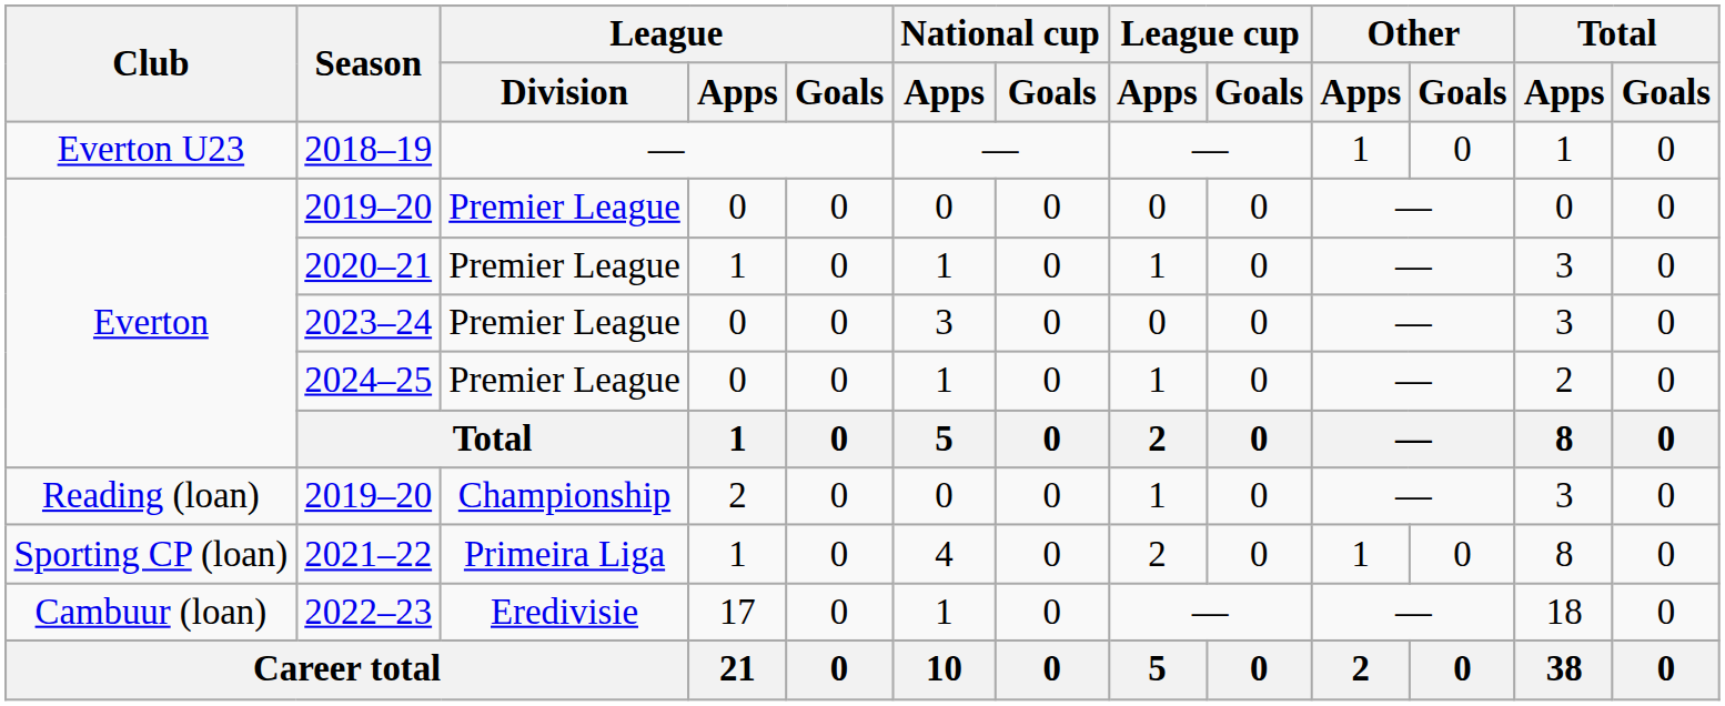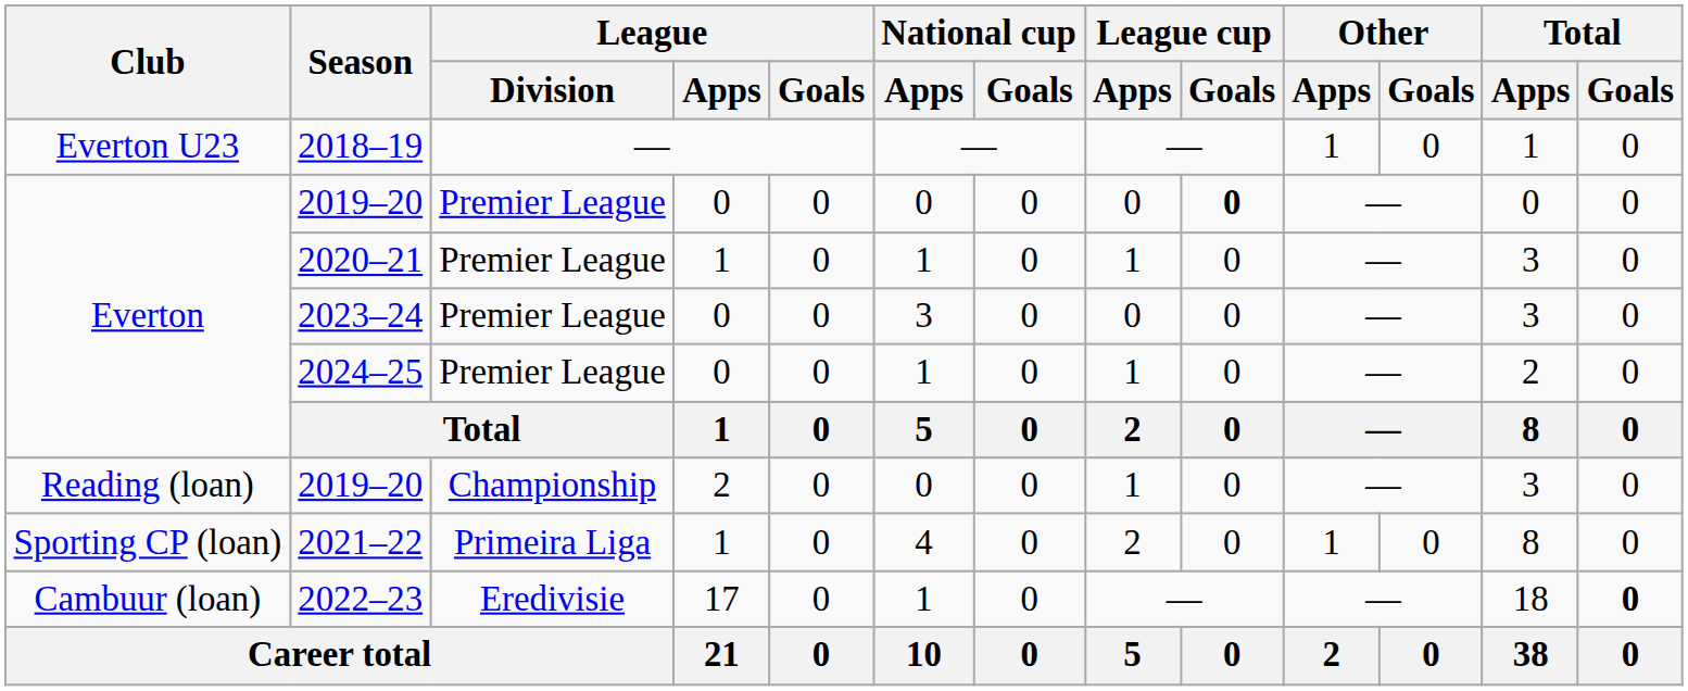Everton / 2019–20 | League cup / Goals: normal -> bold
2022–23 | Total / Goals: normal -> bold
